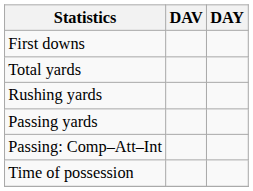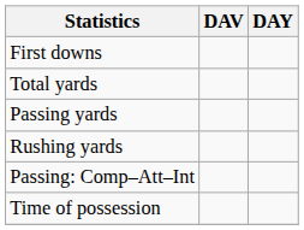rows swapped: Rushing yards <-> Passing yards
